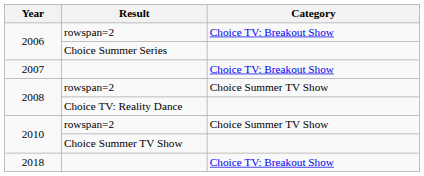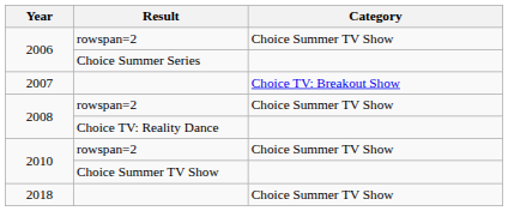2006 / rowspan=2 | Category: Choice TV: Breakout Show -> Choice Summer TV Show
2018 | Category: Choice TV: Breakout Show -> Choice Summer TV Show
